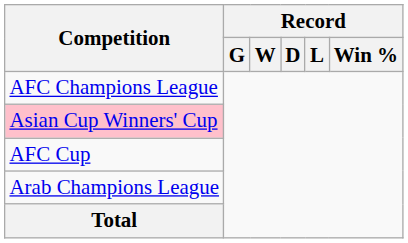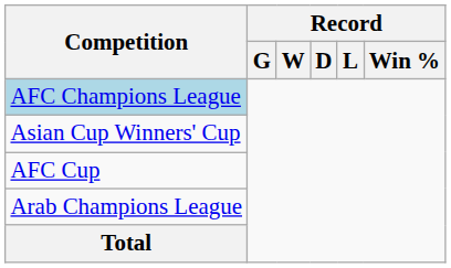AFC Champions League | Competition: no background -> lightblue background
Asian Cup Winners' Cup | Competition: pink background -> no background
